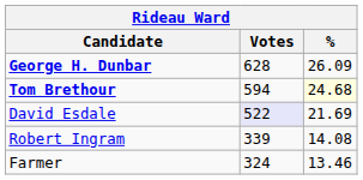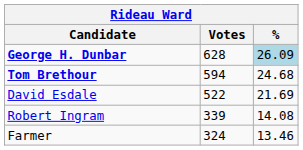George H. Dunbar | %: no background -> lightblue background
Tom Brethour | %: lightyellow background -> no background
David Esdale | Votes: lavender background -> no background
